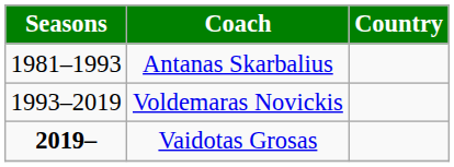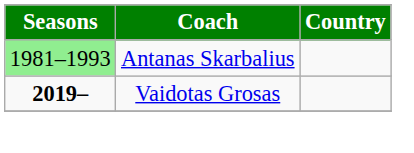Antanas Skarbalius | Seasons: no background -> lightgreen background
- row: 1993–2019 | Voldemaras Novickis
